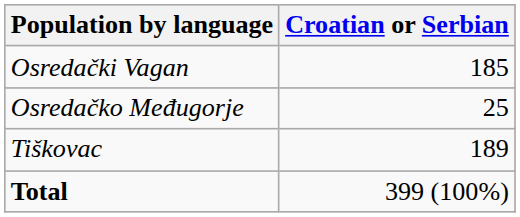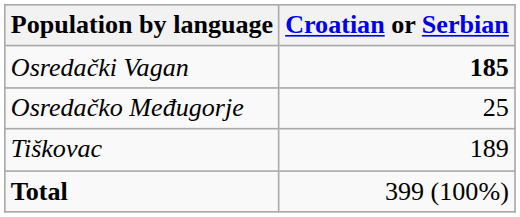Osredački Vagan | Croatian or Serbian: normal -> bold
